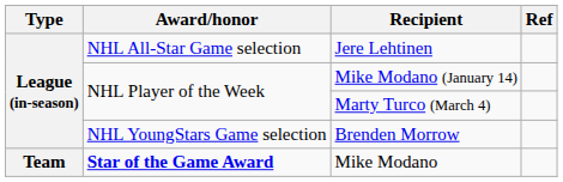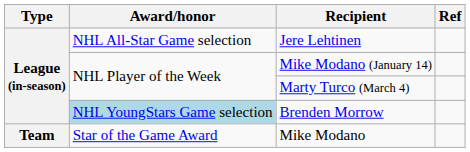Brenden Morrow | Award/honor: no background -> lightblue background
Mike Modano | Award/honor: bold -> normal
